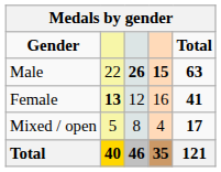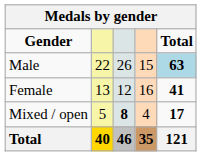Male | column 3: bold -> normal
Male | column 4: bold -> normal
Male | Total: no background -> lightblue background
Female | column 2: bold -> normal
Mixed / open | column 3: normal -> bold
